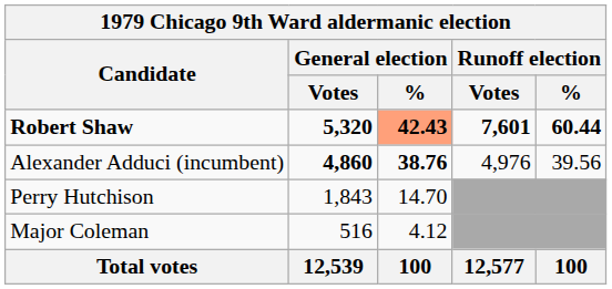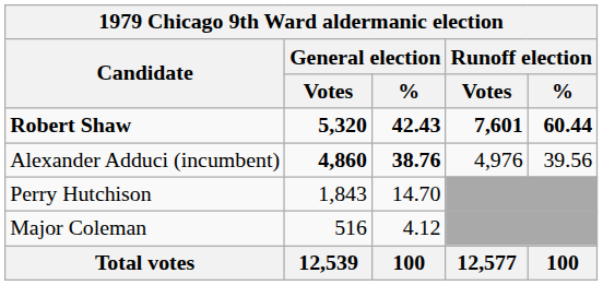Robert Shaw | General election / %: lightsalmon background -> no background
